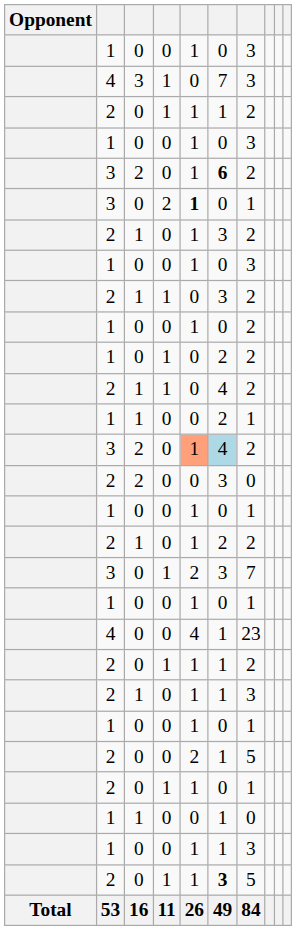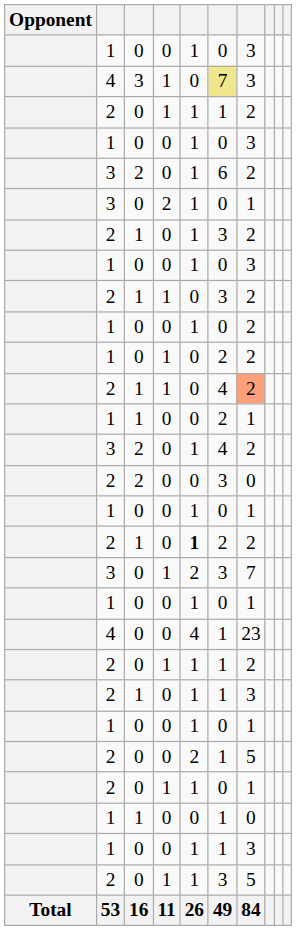row 3 | column 6: no background -> khaki background
row 6 | column 6: bold -> normal
row 7 | column 5: bold -> normal
row 13 | column 7: no background -> lightsalmon background
row 15 | column 5: lightsalmon background -> no background
row 15 | column 6: lightblue background -> no background
row 18 | column 5: normal -> bold
row 29 | column 6: bold -> normal
